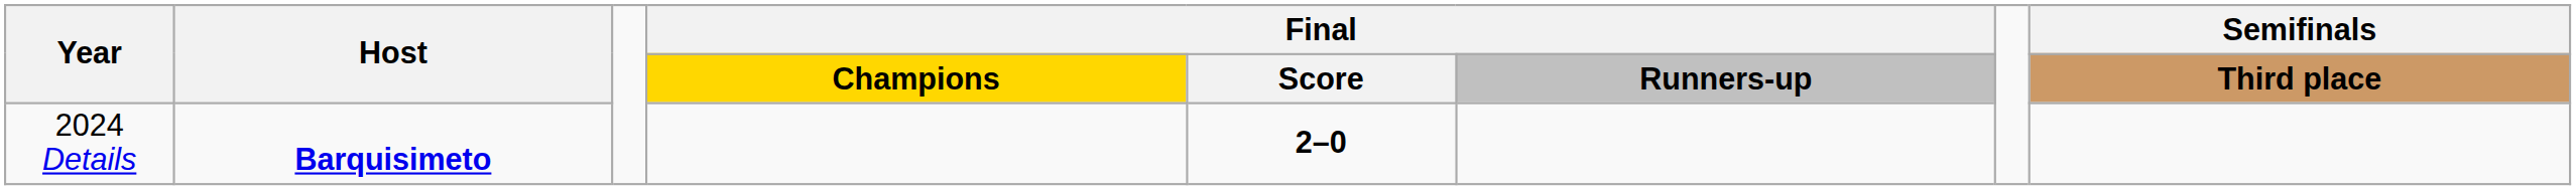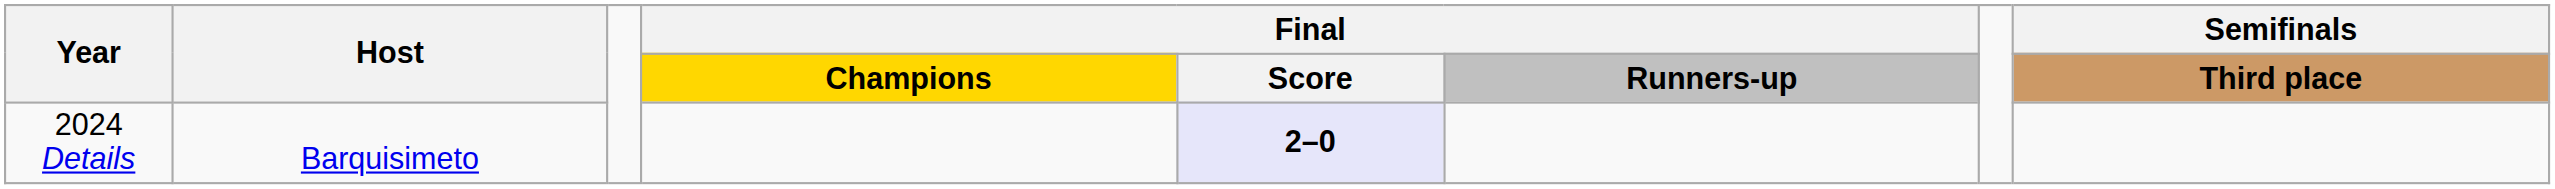2024 Details | Host: bold -> normal
2024 Details | Final / Score: no background -> lavender background
